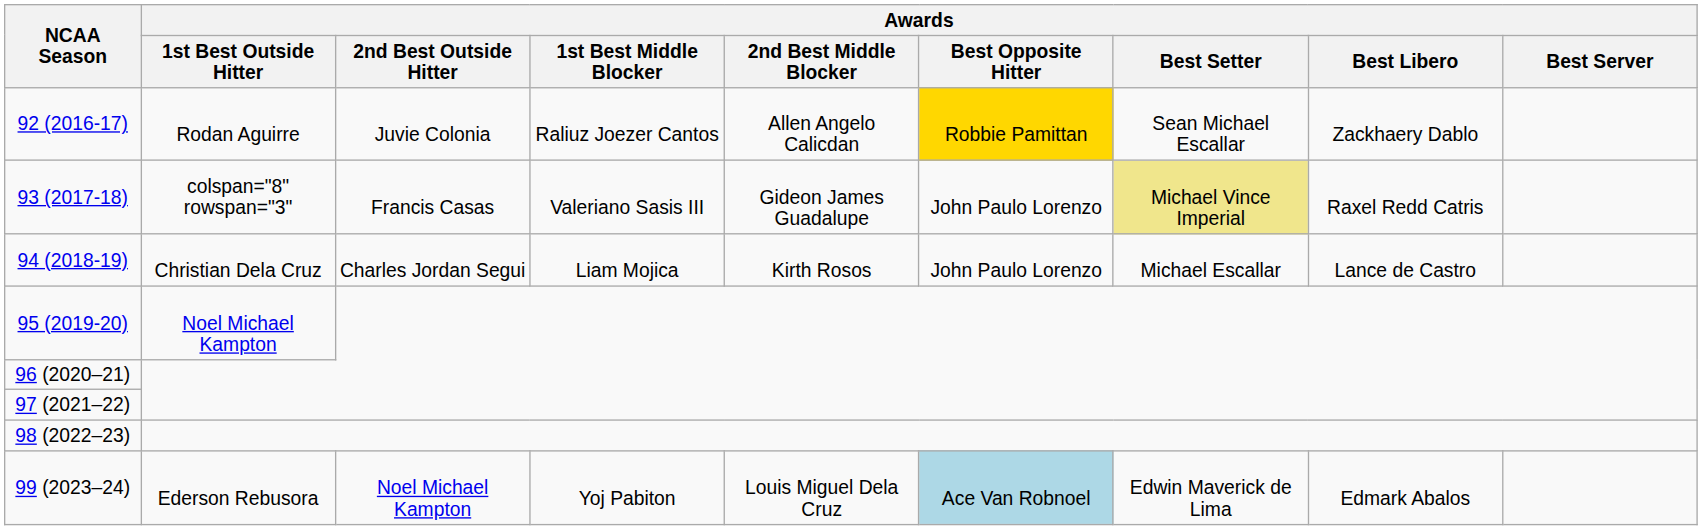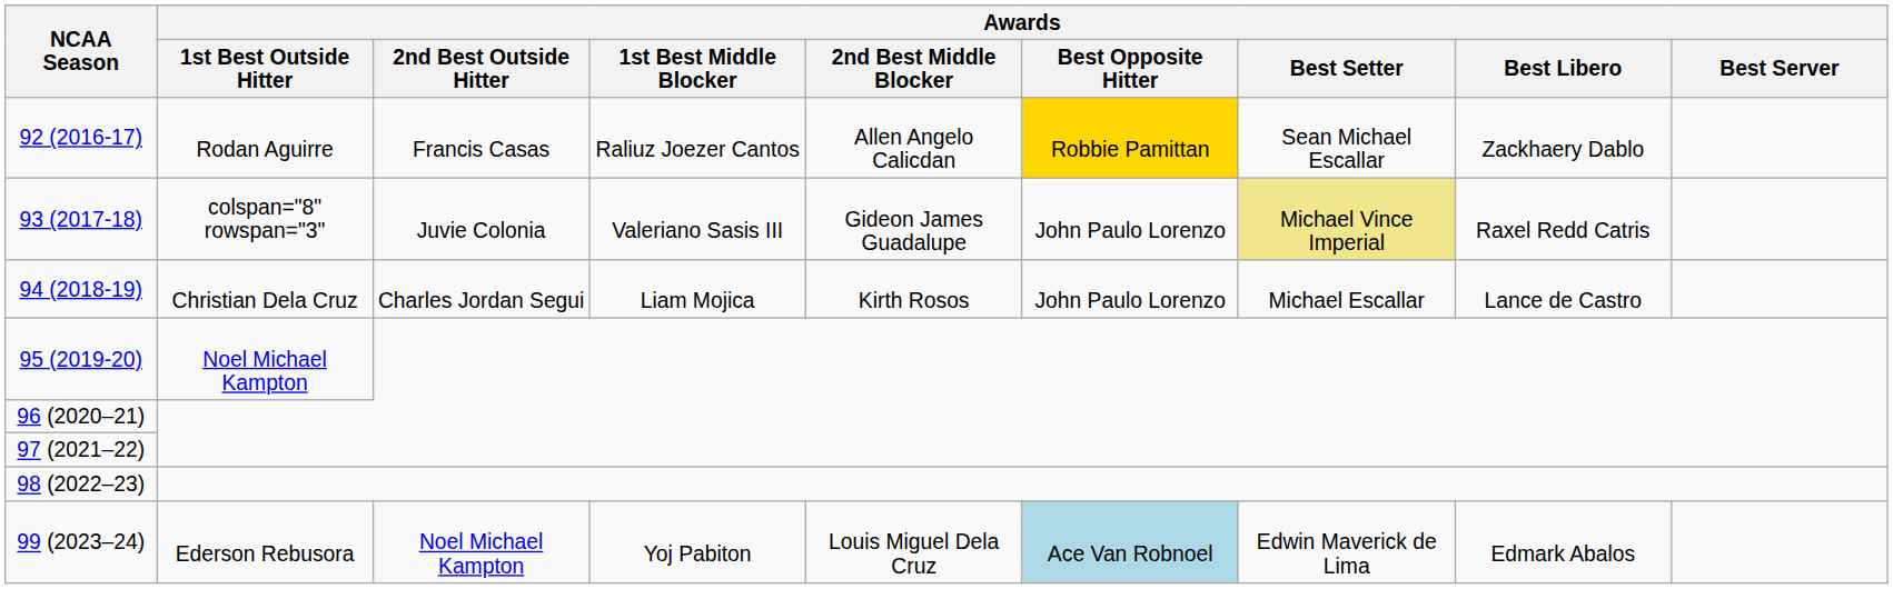92 (2016-17) | Awards / 2nd Best Outside Hitter: Juvie Colonia -> Francis Casas
93 (2017-18) | Awards / 2nd Best Outside Hitter: Francis Casas -> Juvie Colonia
